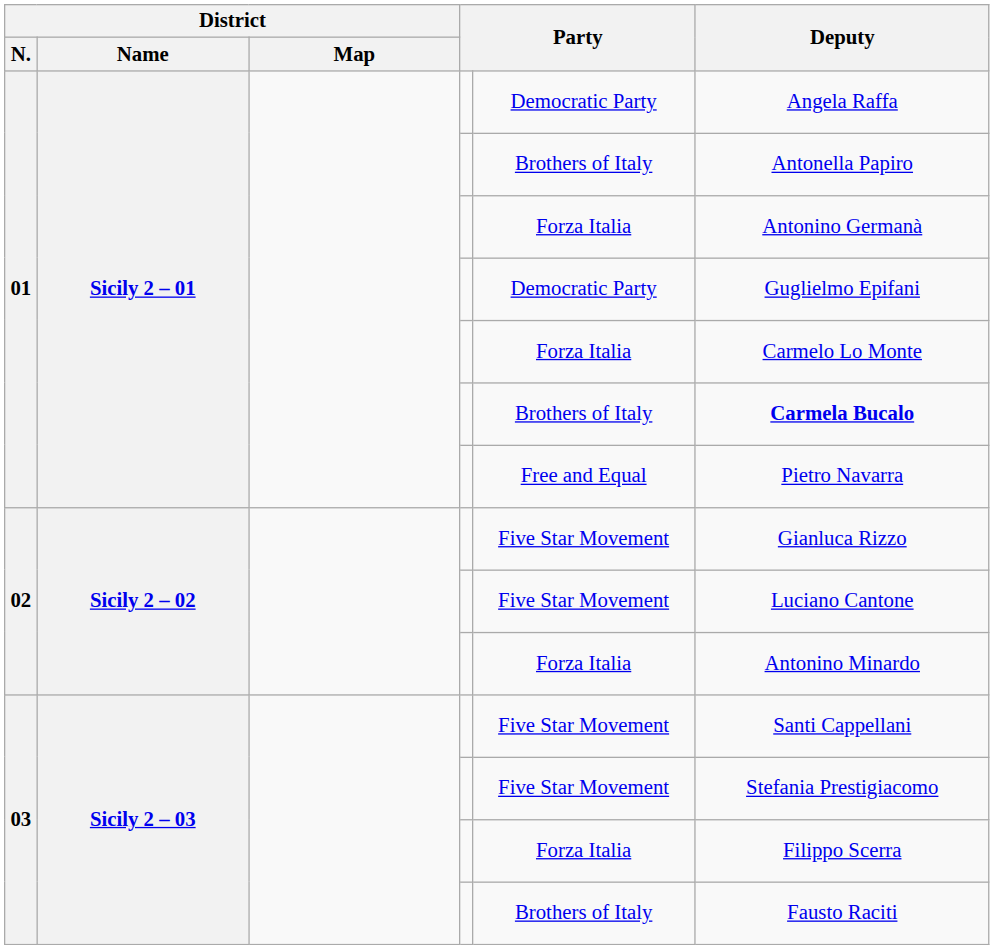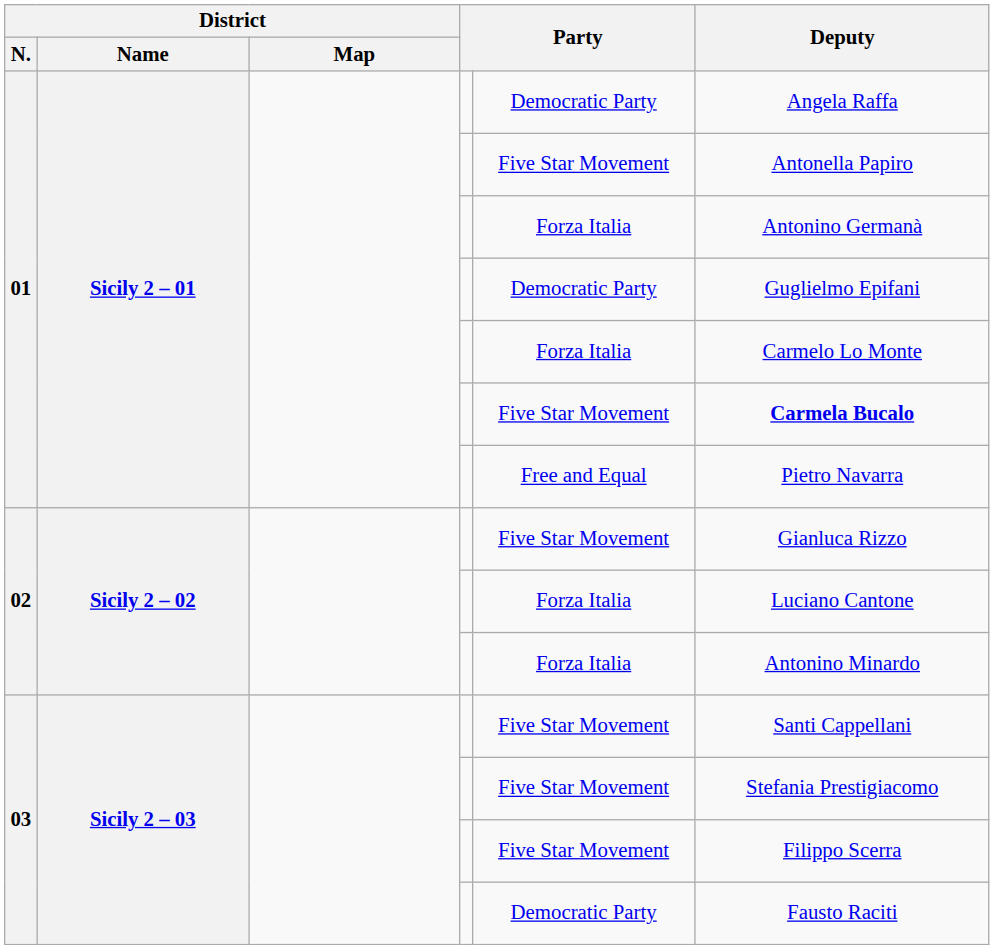row 4 | column 5: Brothers of Italy -> Five Star Movement
row 8 | column 5: Brothers of Italy -> Five Star Movement
row 11 | column 5: Five Star Movement -> Forza Italia
row 15 | column 5: Forza Italia -> Five Star Movement
row 16 | column 5: Brothers of Italy -> Democratic Party
